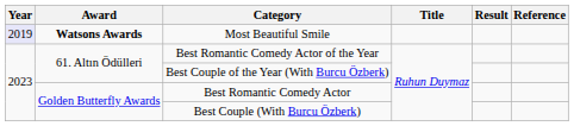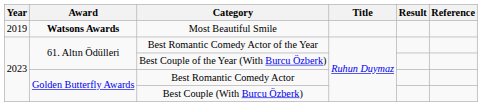Most Beautiful Smile | Year: lavender background -> no background
